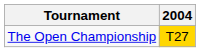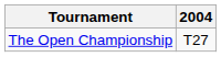The Open Championship | 2004: gold background -> no background
